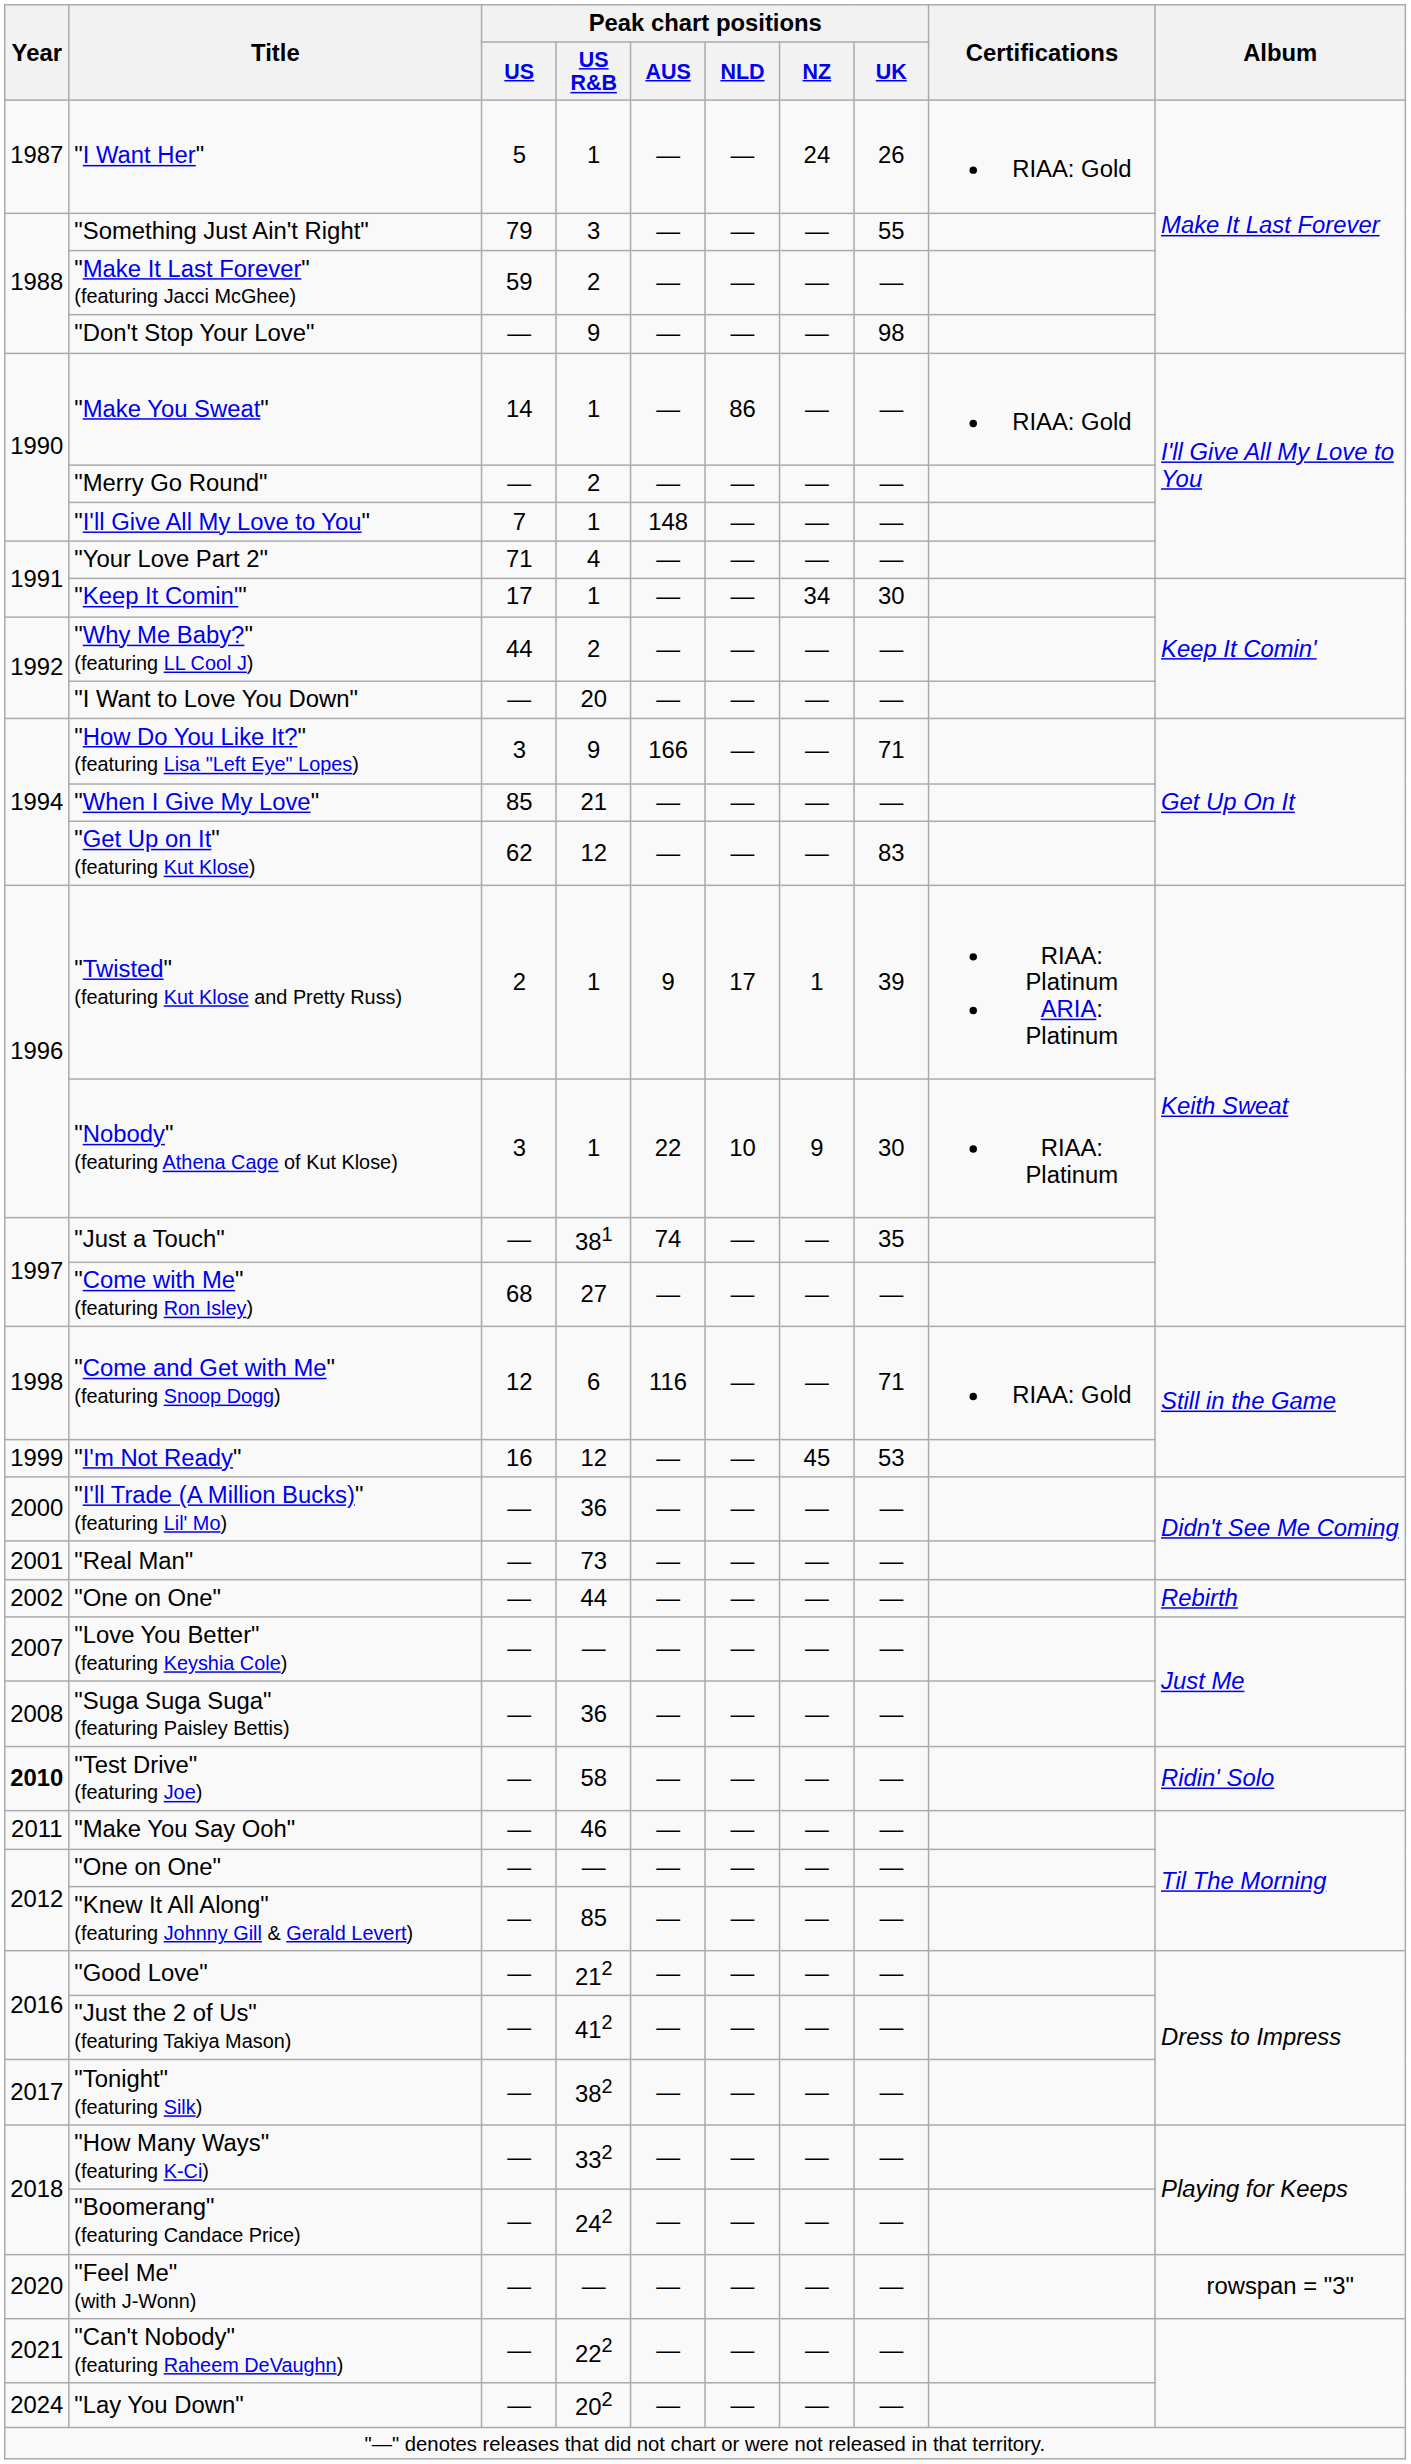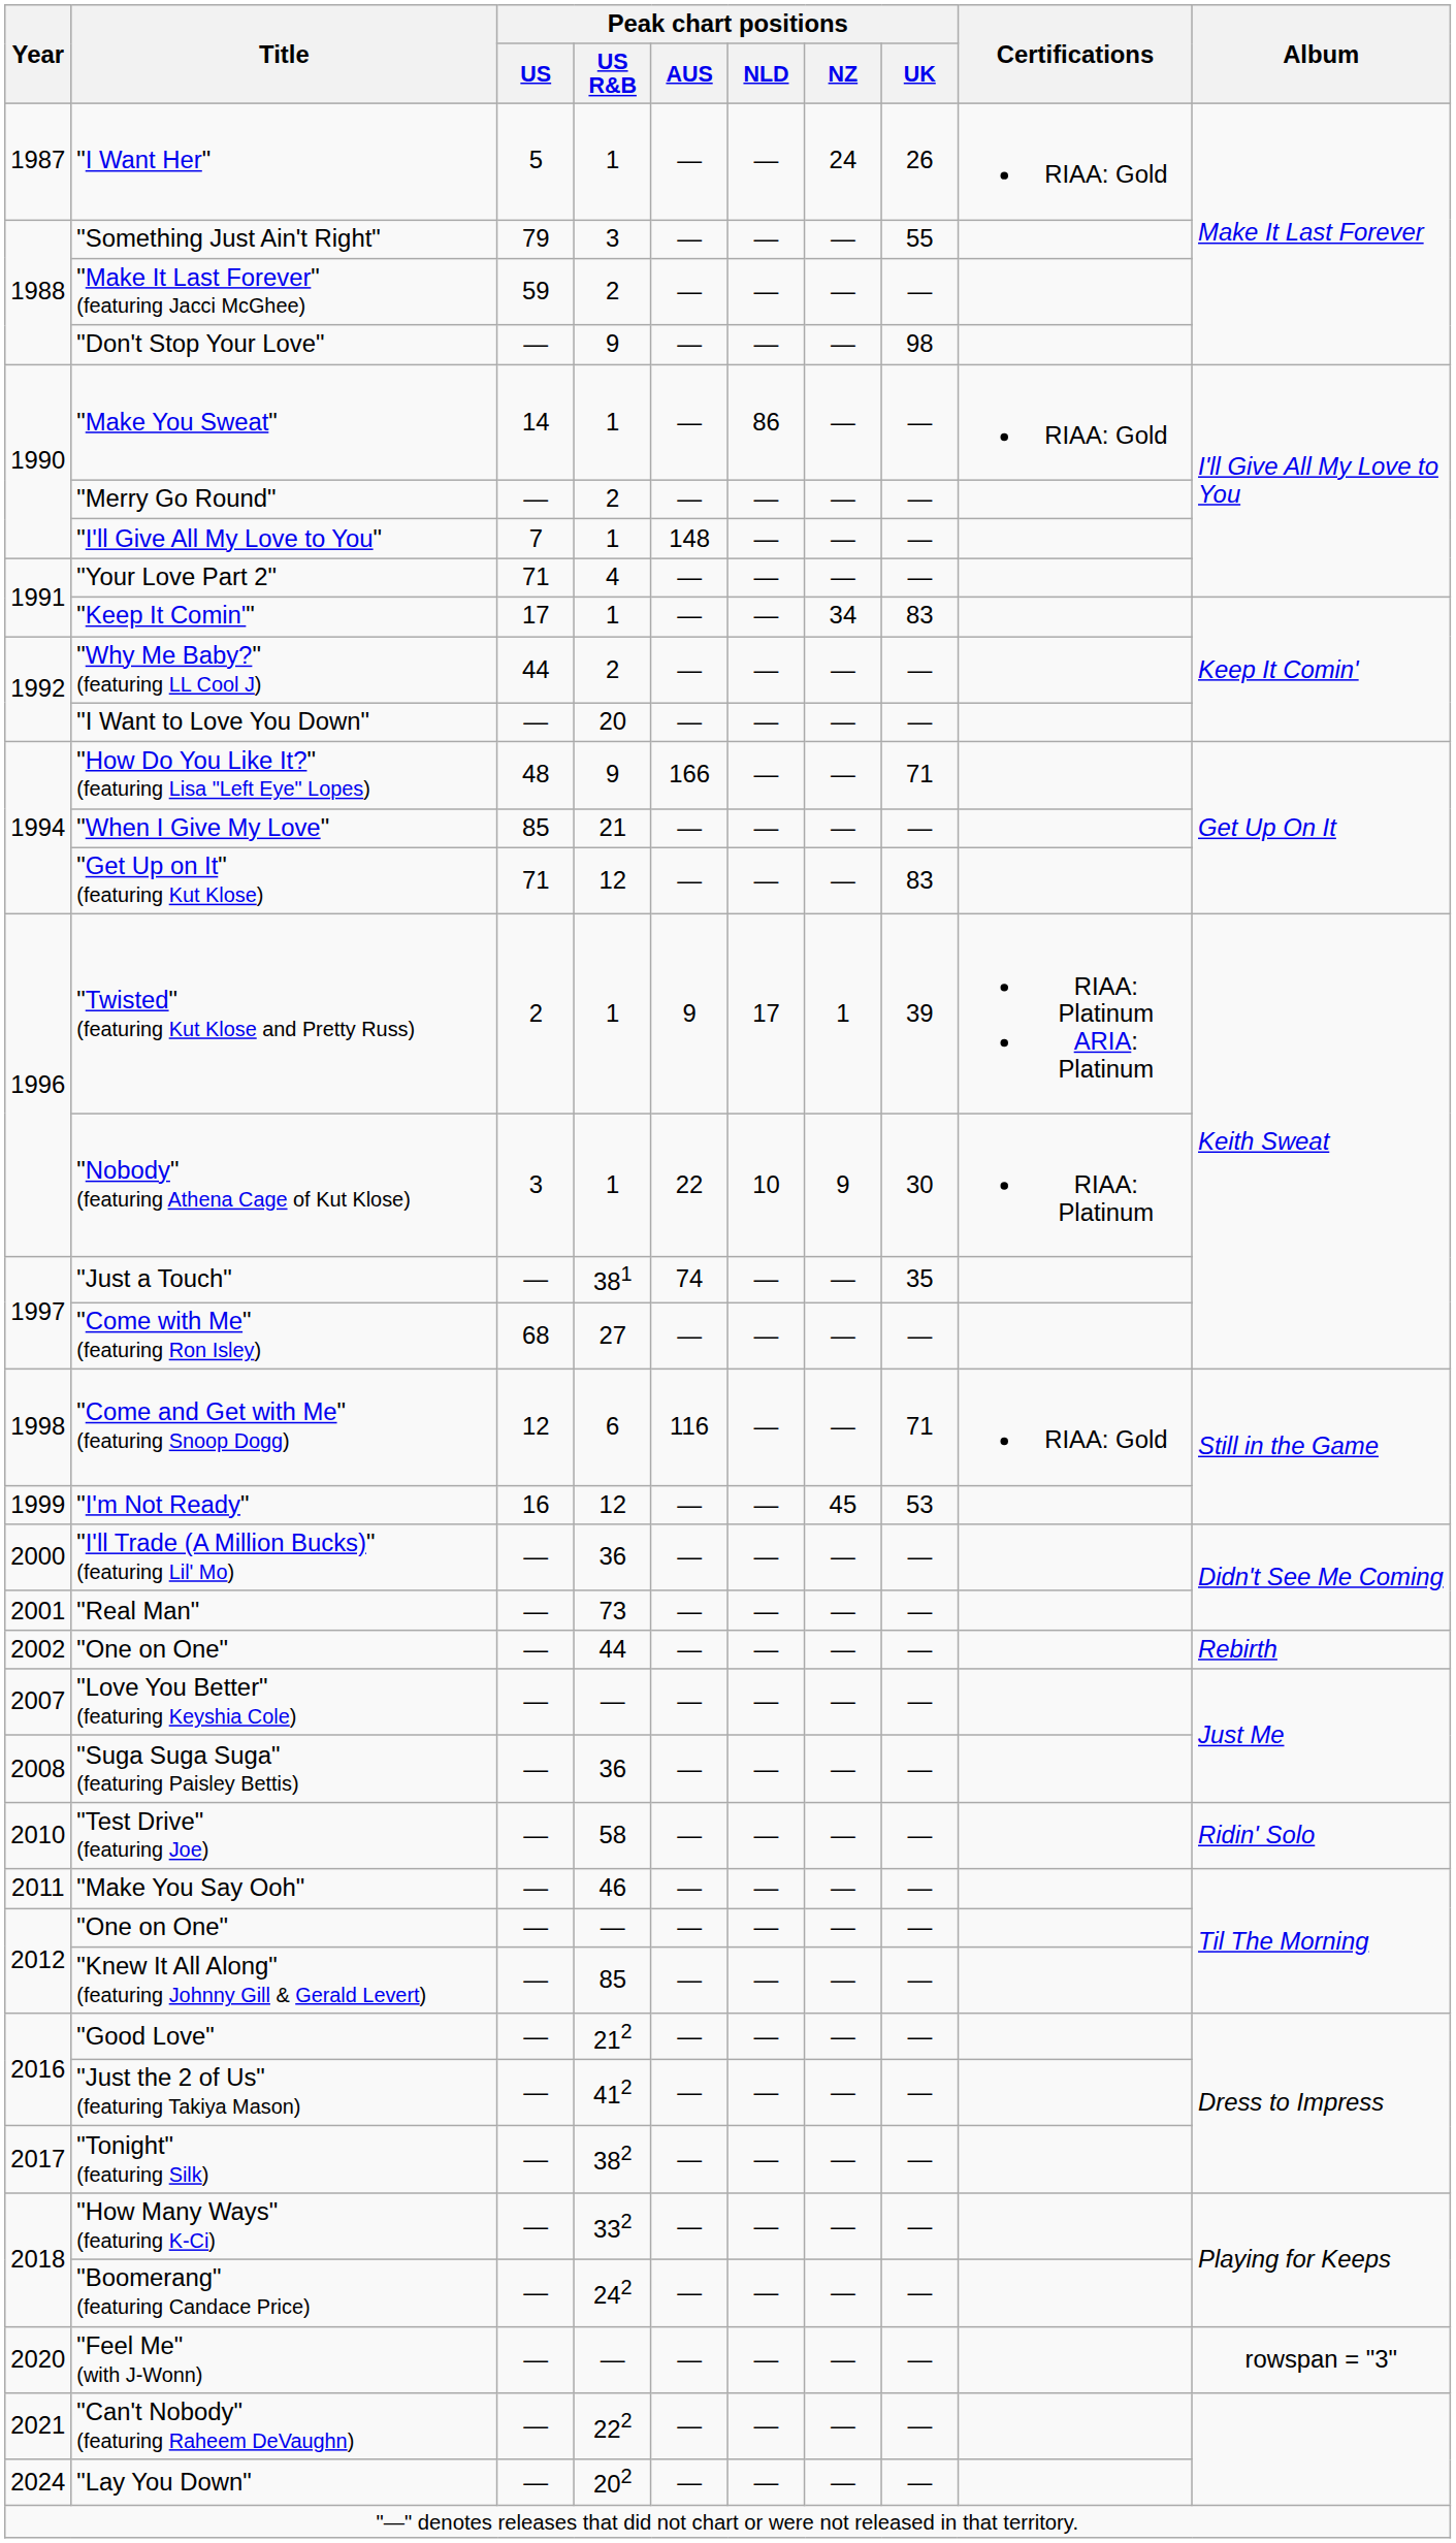"Keep It Comin'" | Peak chart positions / UK: 30 -> 83
"How Do You Like It?" (featuring Lisa "Left Eye" Lopes) | Peak chart positions / US: 3 -> 48
"Get Up on It" (featuring Kut Klose) | Peak chart positions / US: 62 -> 71
"Test Drive" (featuring Joe) | Year: bold -> normal
